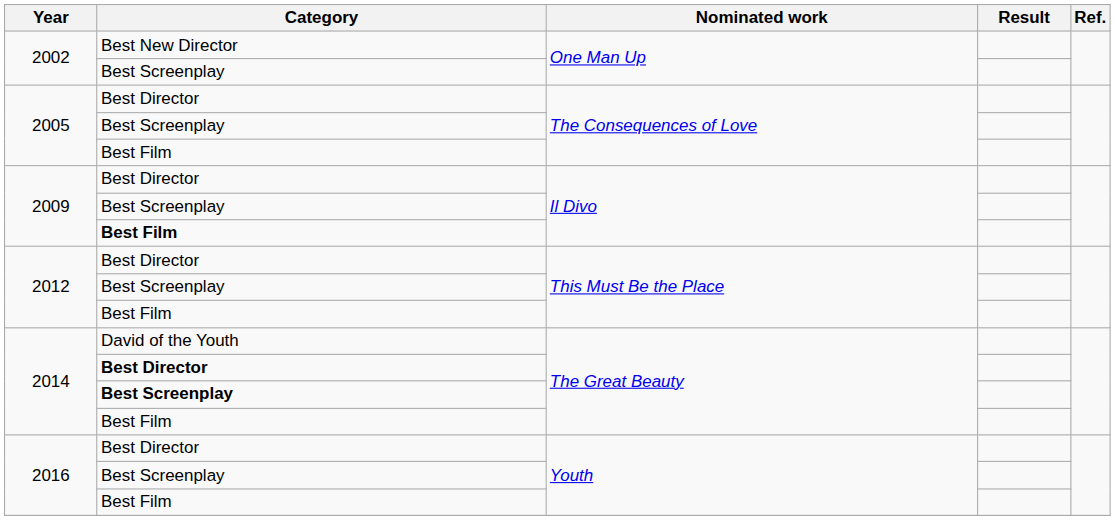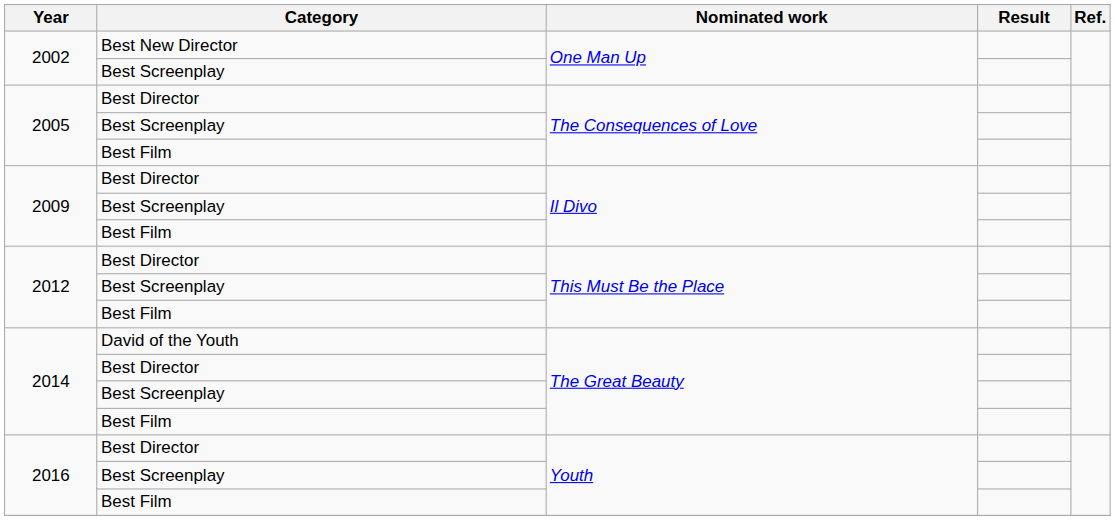2009 / Best Film | Category: bold -> normal
2014 / Best Director | Category: bold -> normal
2014 / Best Screenplay | Category: bold -> normal
